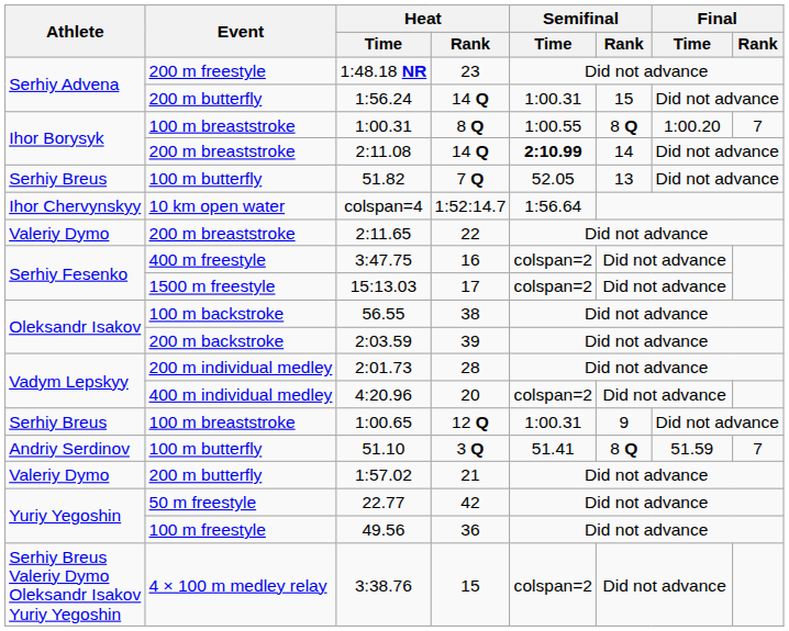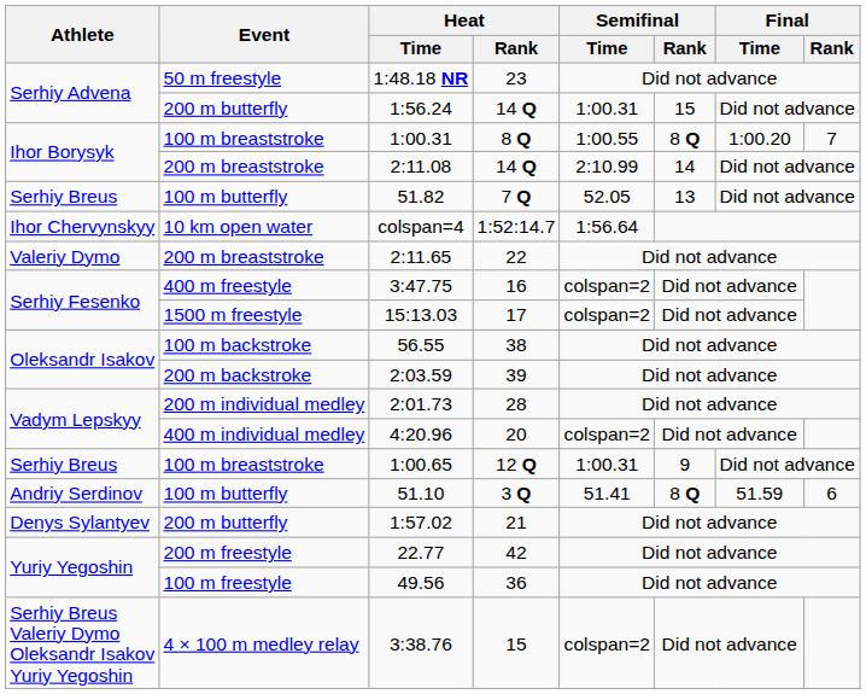1:48.18 NR | Event: 200 m freestyle -> 50 m freestyle
2:11.08 | Semifinal / Time: bold -> normal
51.10 | Final / Rank: 7 -> 6
1:57.02 | Athlete: Valeriy Dymo -> Denys Sylantyev
22.77 | Event: 50 m freestyle -> 200 m freestyle
